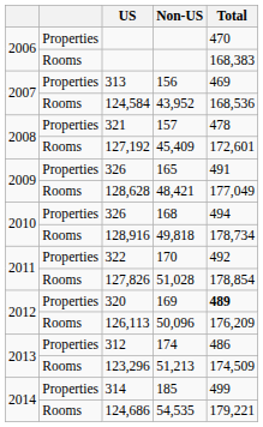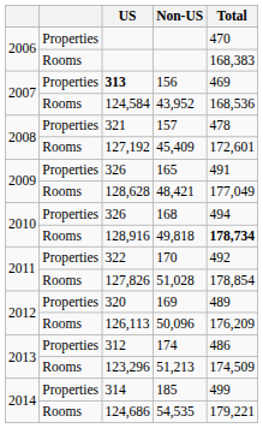156 | US: normal -> bold
49,818 | Total: normal -> bold
169 | Total: bold -> normal
